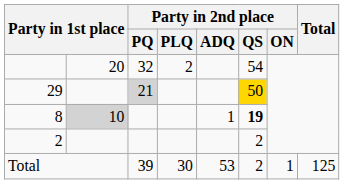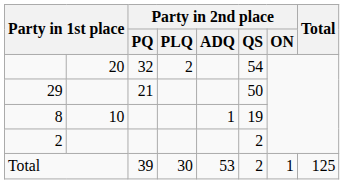29 | Party in 2nd place / PQ: lightgrey background -> no background
29 | Party in 2nd place / QS: gold background -> no background
8 | column 2: lightgrey background -> no background
8 | Party in 2nd place / QS: bold -> normal
